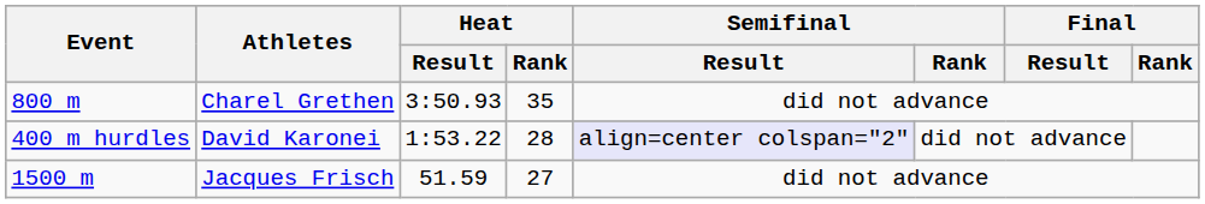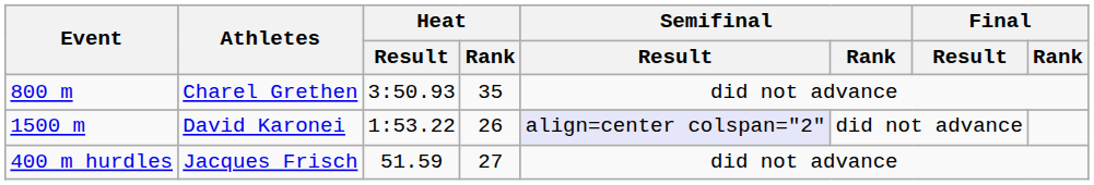David Karonei | Event: 400 m hurdles -> 1500 m
David Karonei | Heat / Rank: 28 -> 26
Jacques Frisch | Event: 1500 m -> 400 m hurdles
